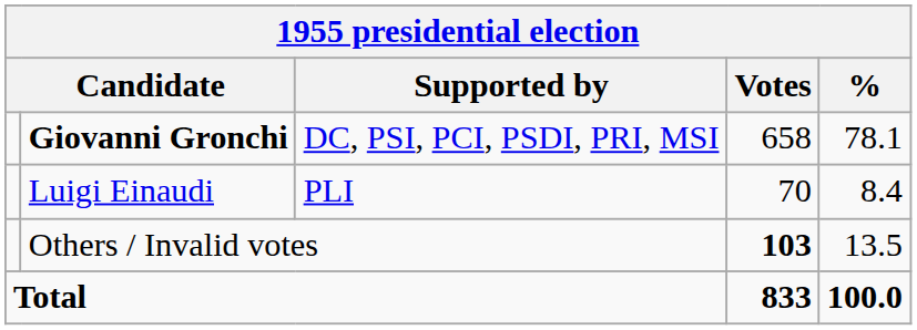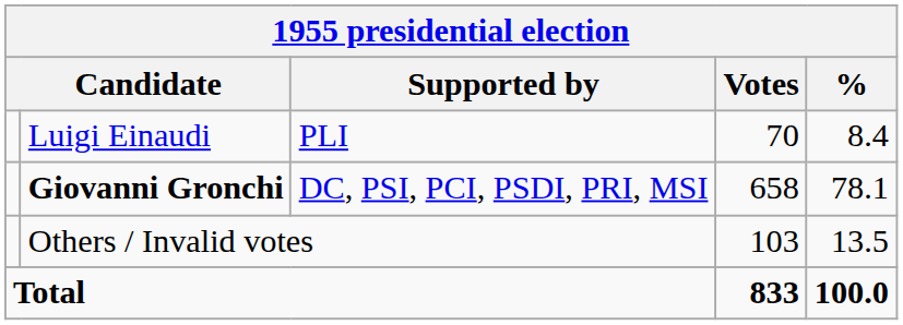rows swapped: Giovanni Gronchi <-> Luigi Einaudi
Others / Invalid votes | Votes: bold -> normal
